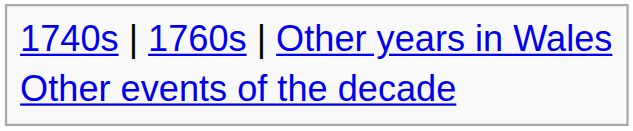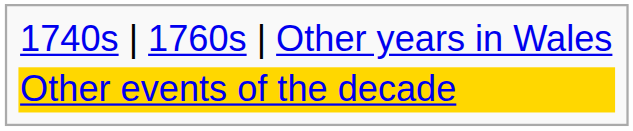row 2 | column 1: no background -> gold background
